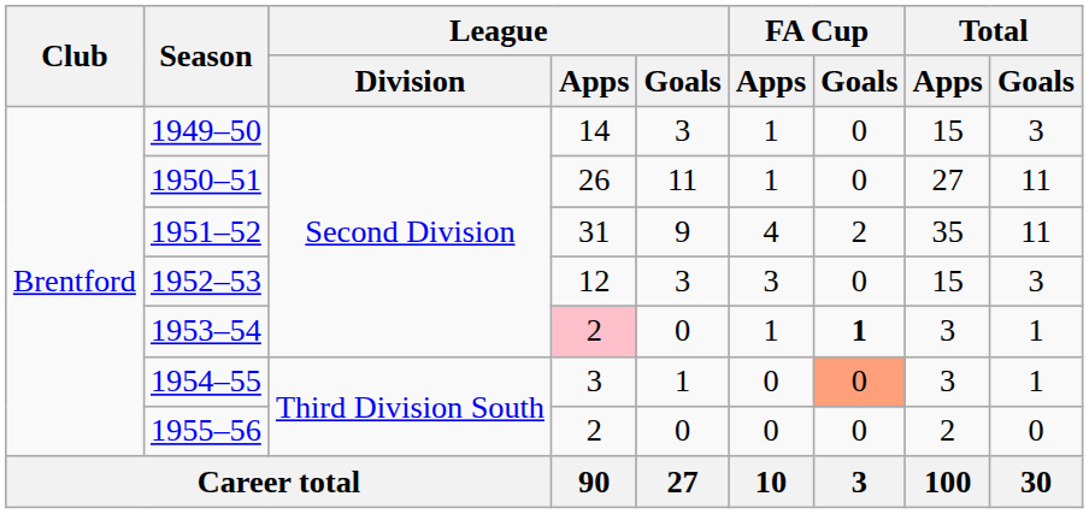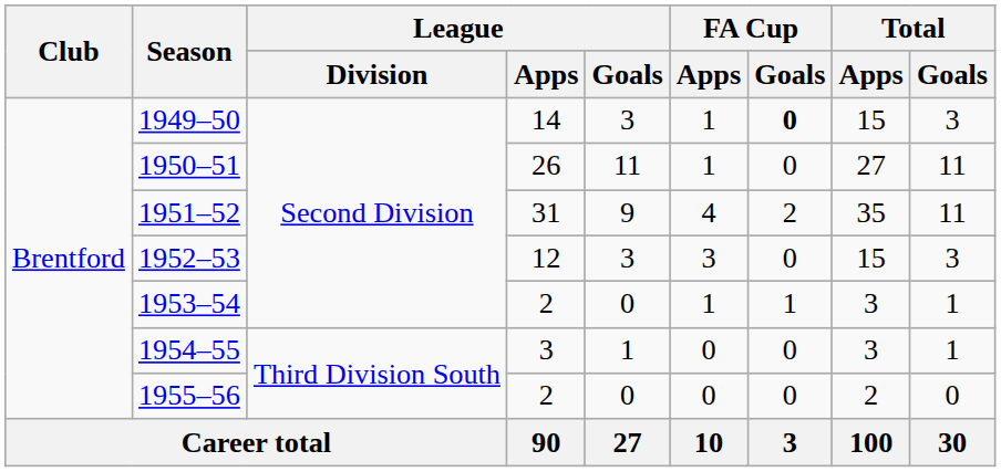1949–50 | FA Cup / Goals: normal -> bold
1953–54 | League / Apps: pink background -> no background
1953–54 | FA Cup / Goals: bold -> normal
1954–55 | FA Cup / Goals: lightsalmon background -> no background
